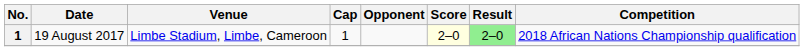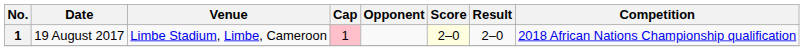19 August 2017 | Cap: no background -> pink background
19 August 2017 | Result: lightgreen background -> no background
